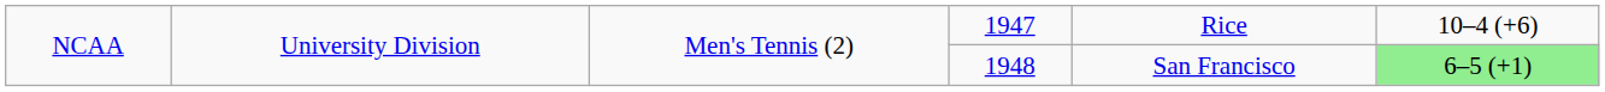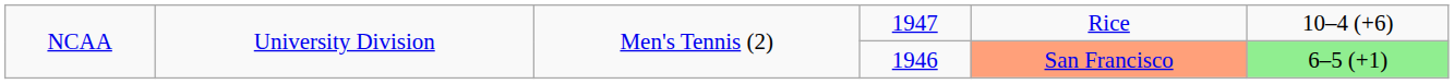row 2 | column 4: 1948 -> 1946
row 2 | column 5: no background -> lightsalmon background
